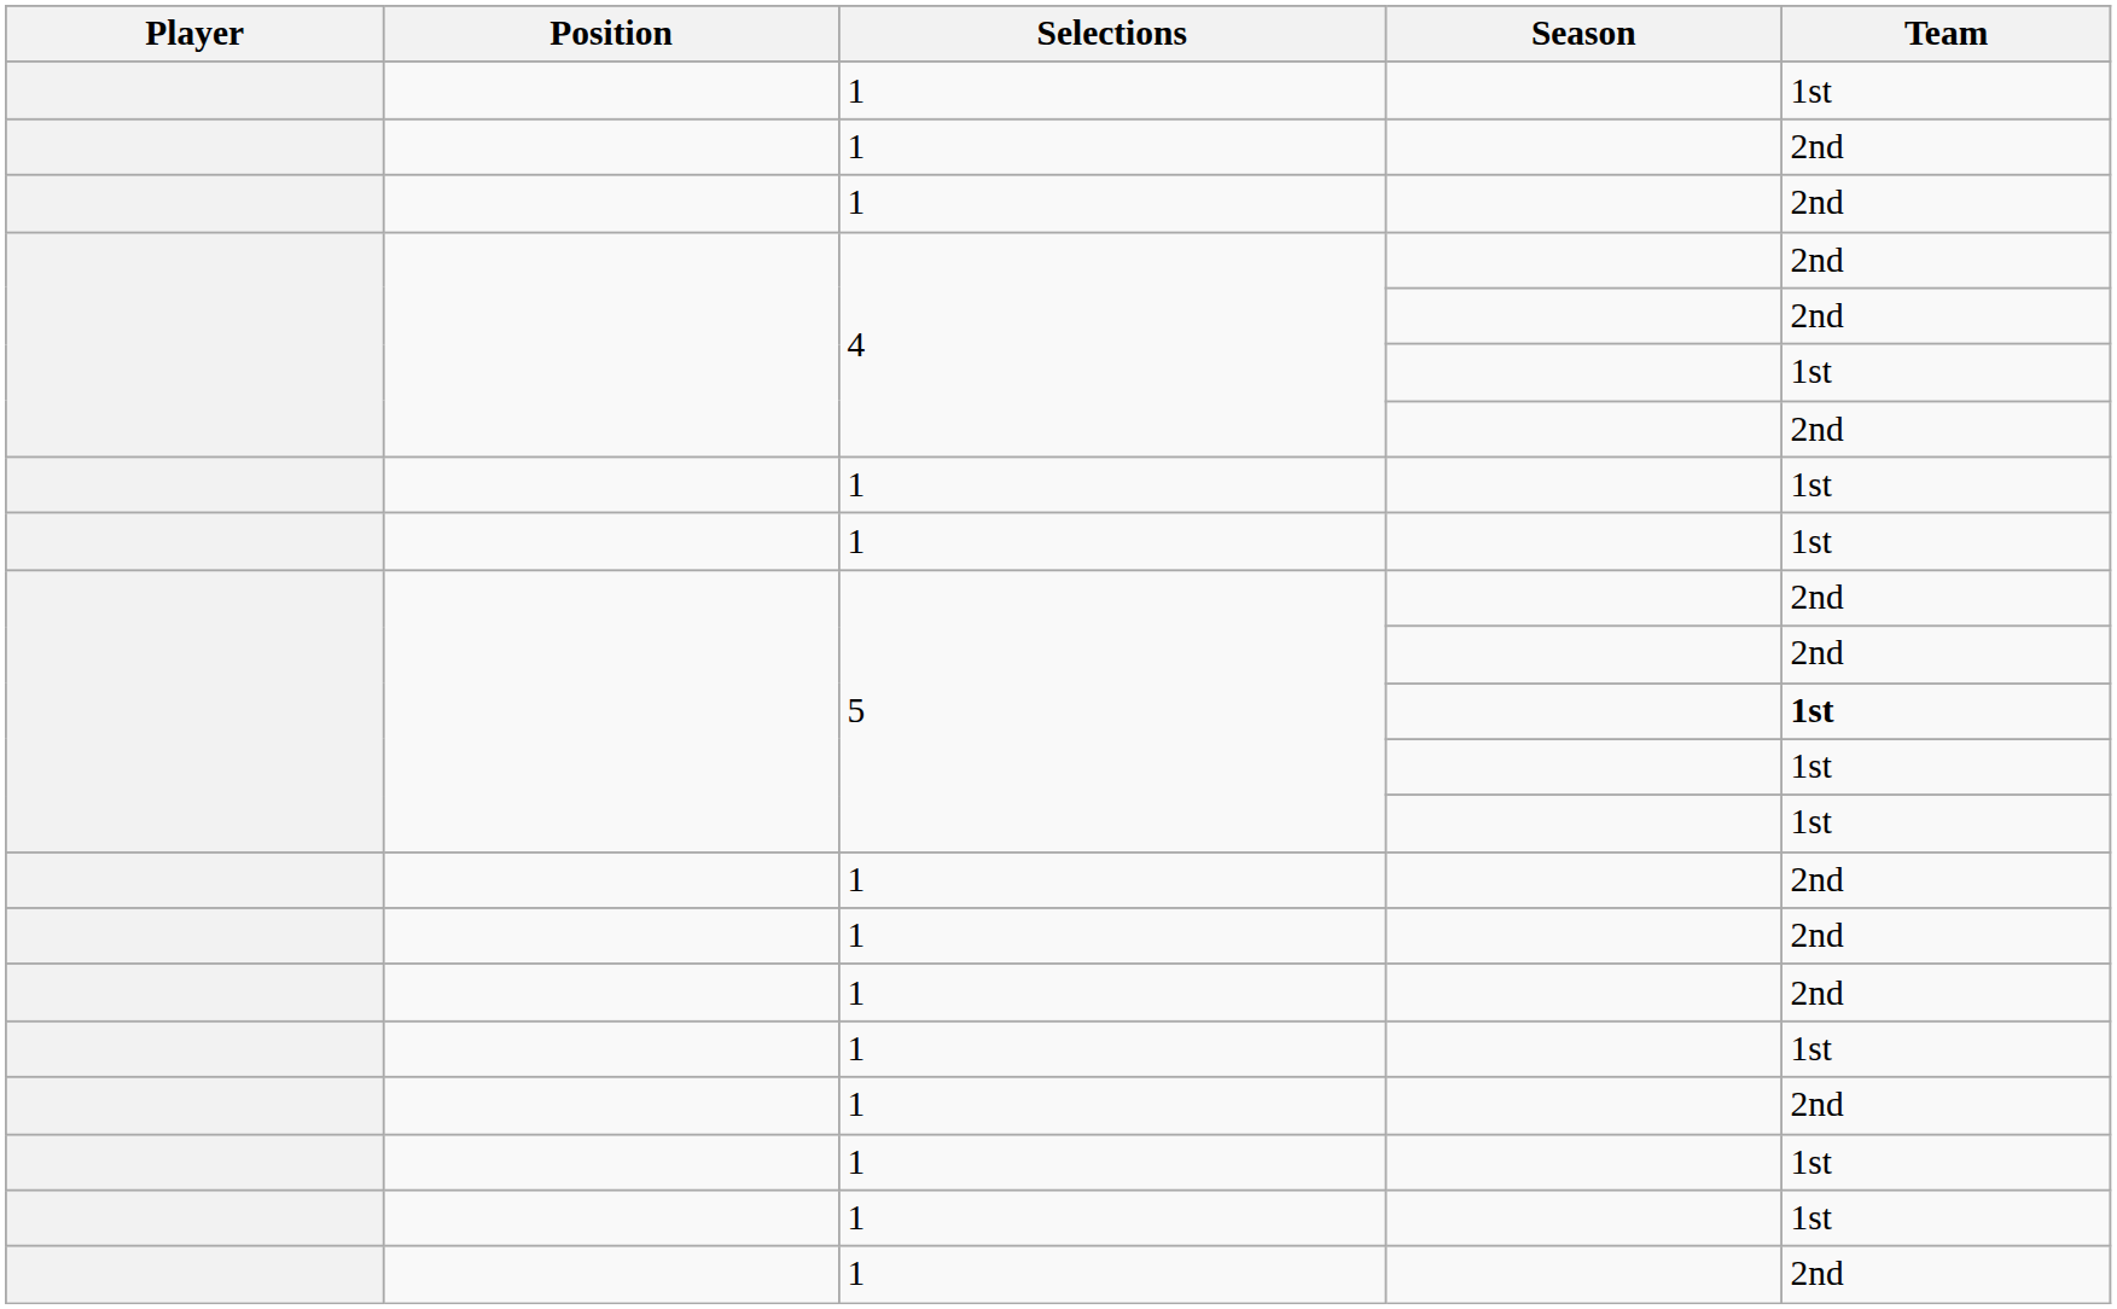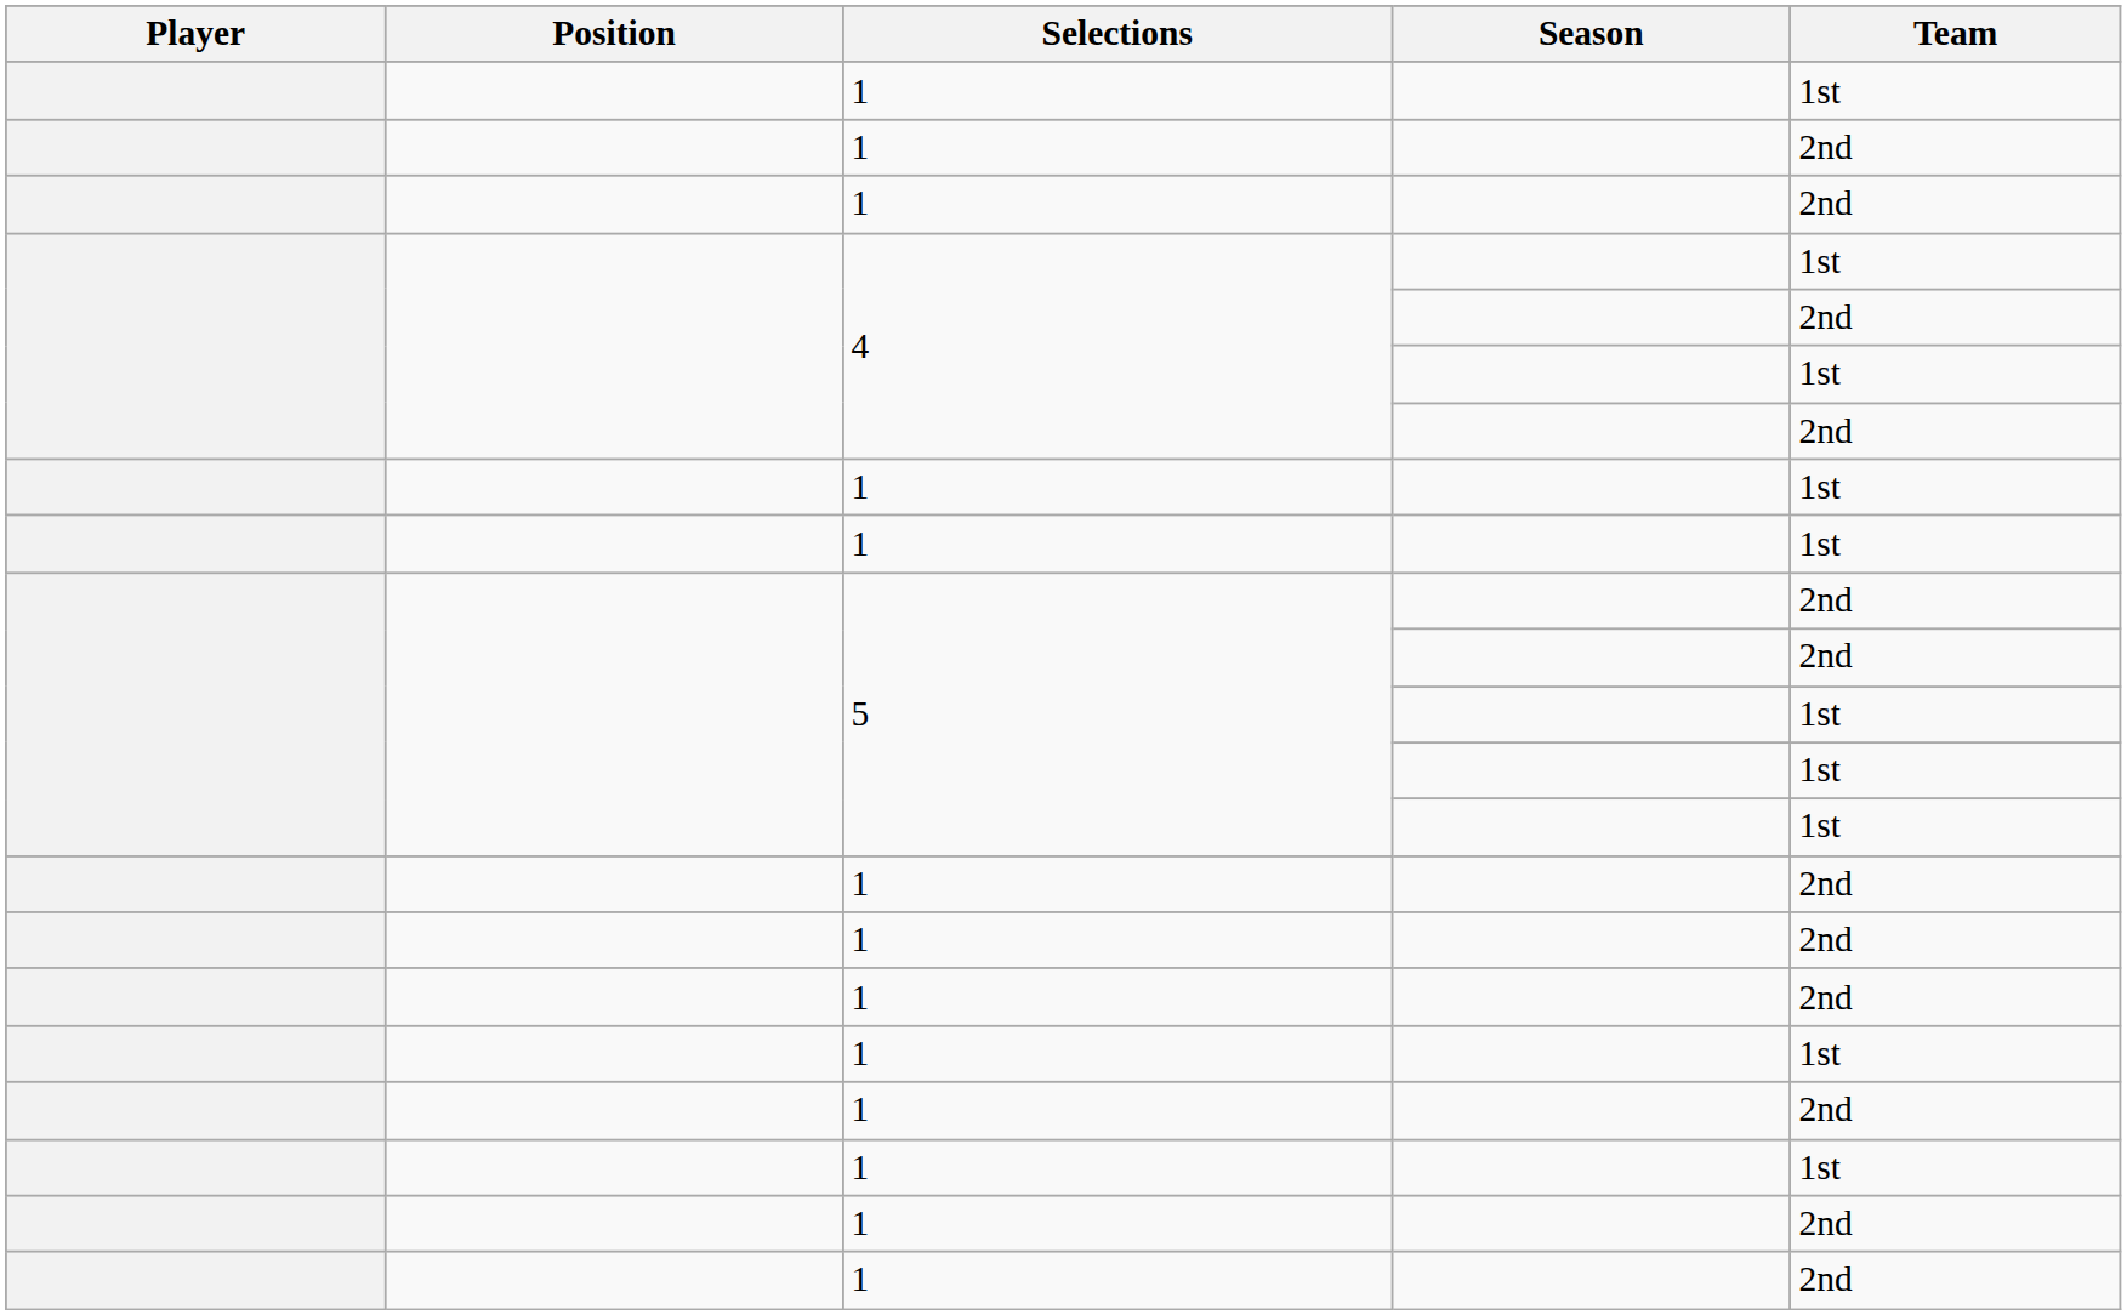row 5 | Team: 2nd -> 1st
row 13 | Team: bold -> normal
row 22 | Team: 1st -> 2nd
